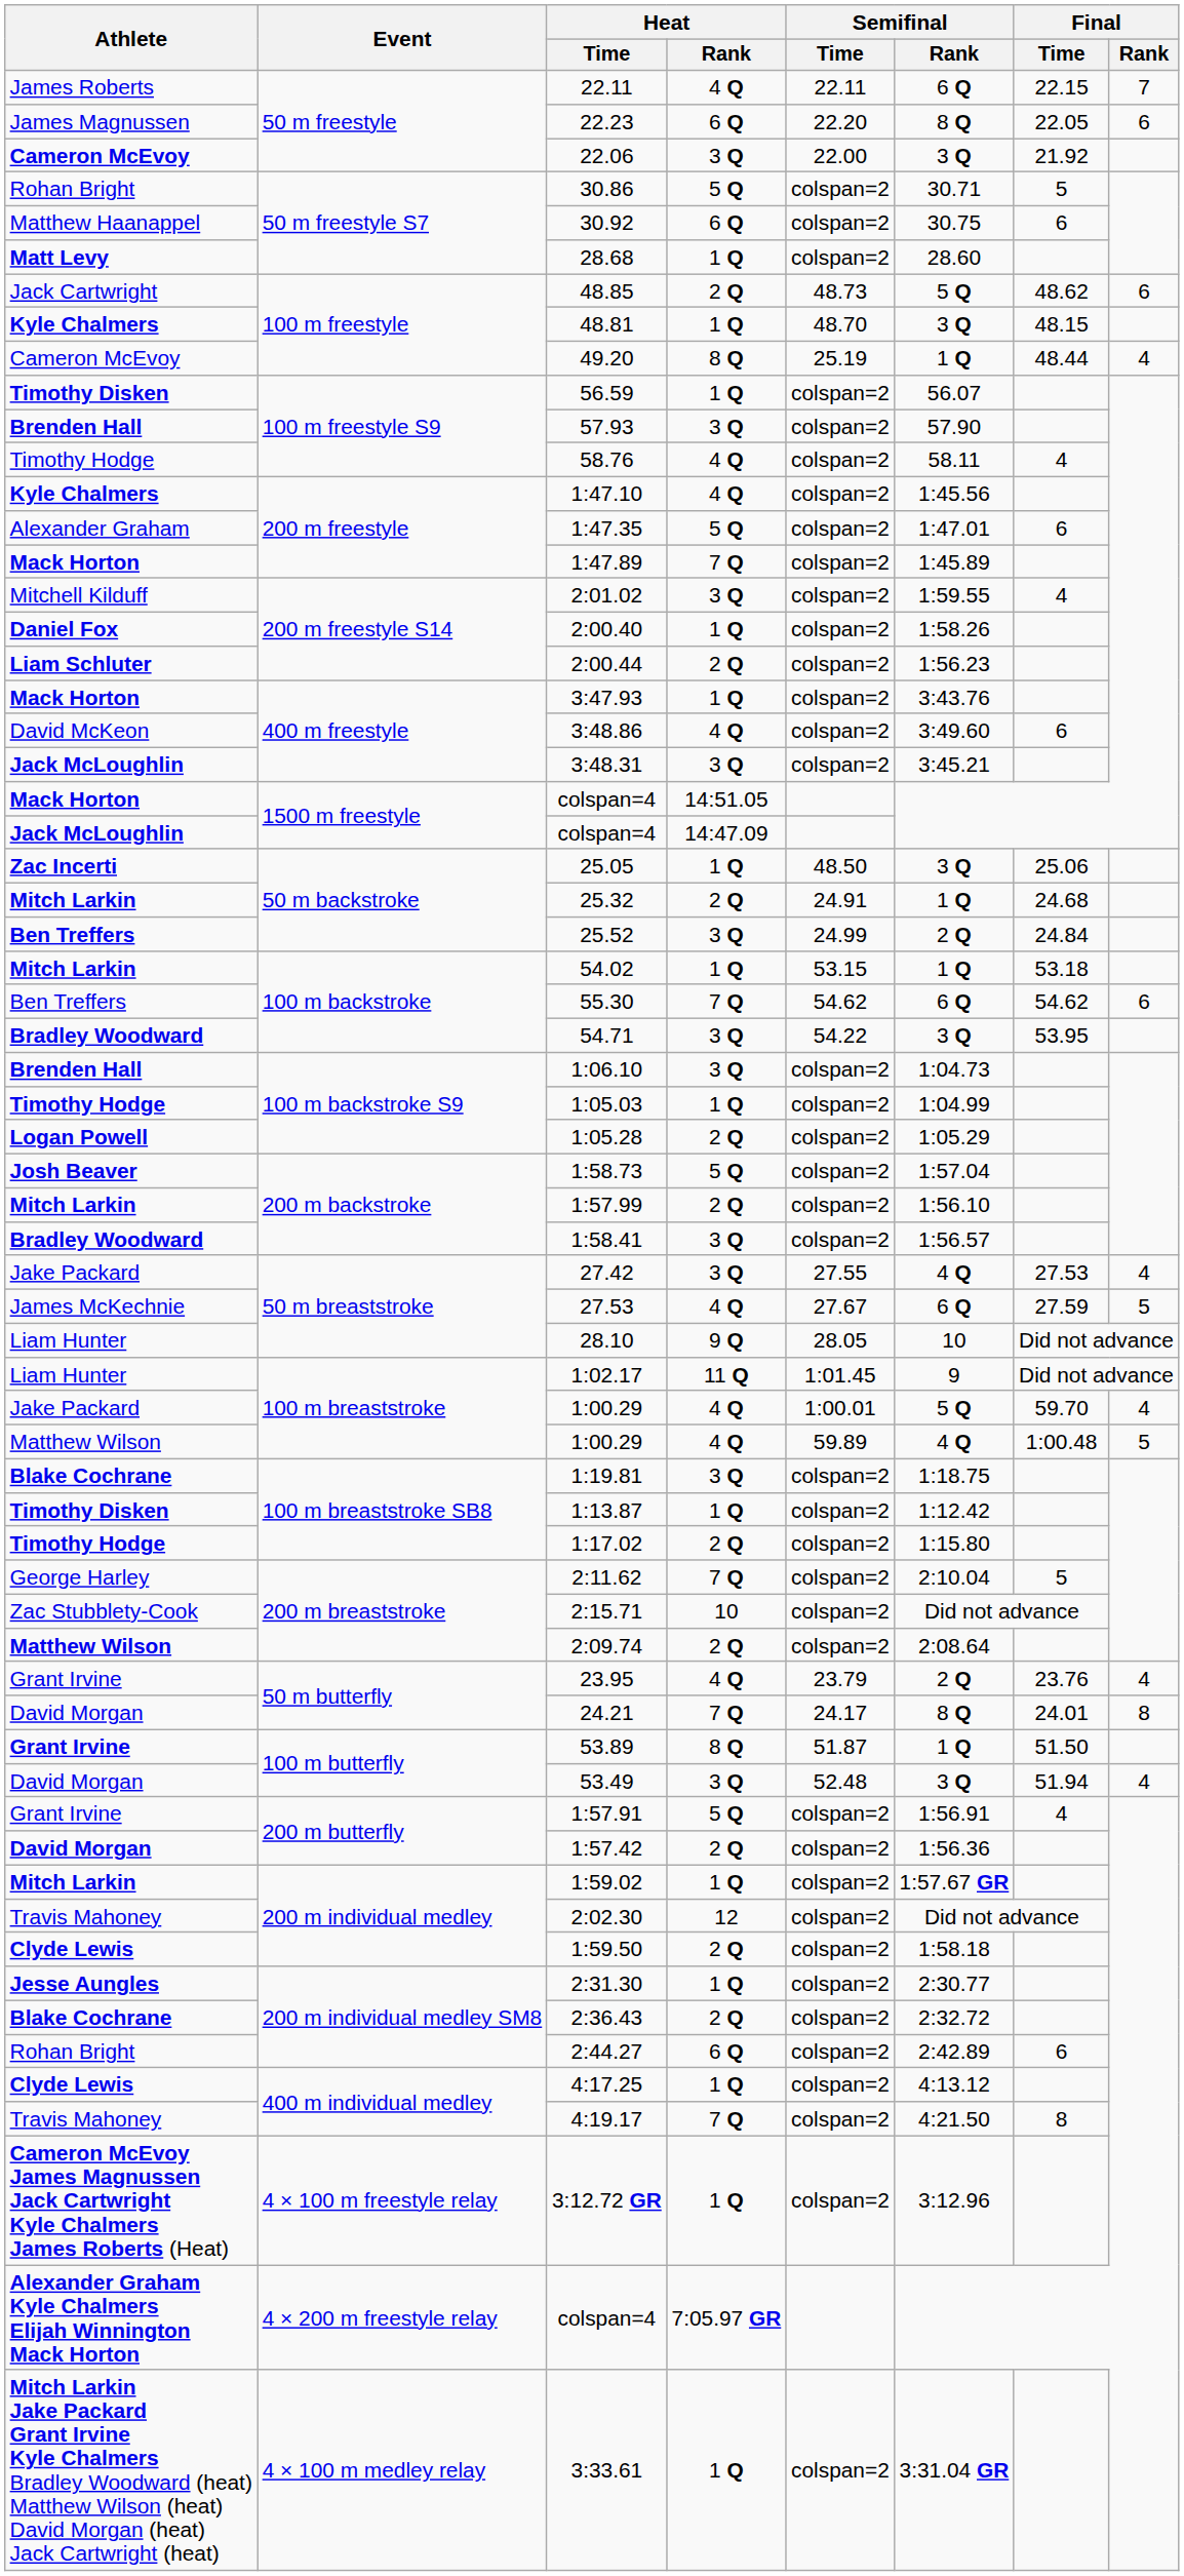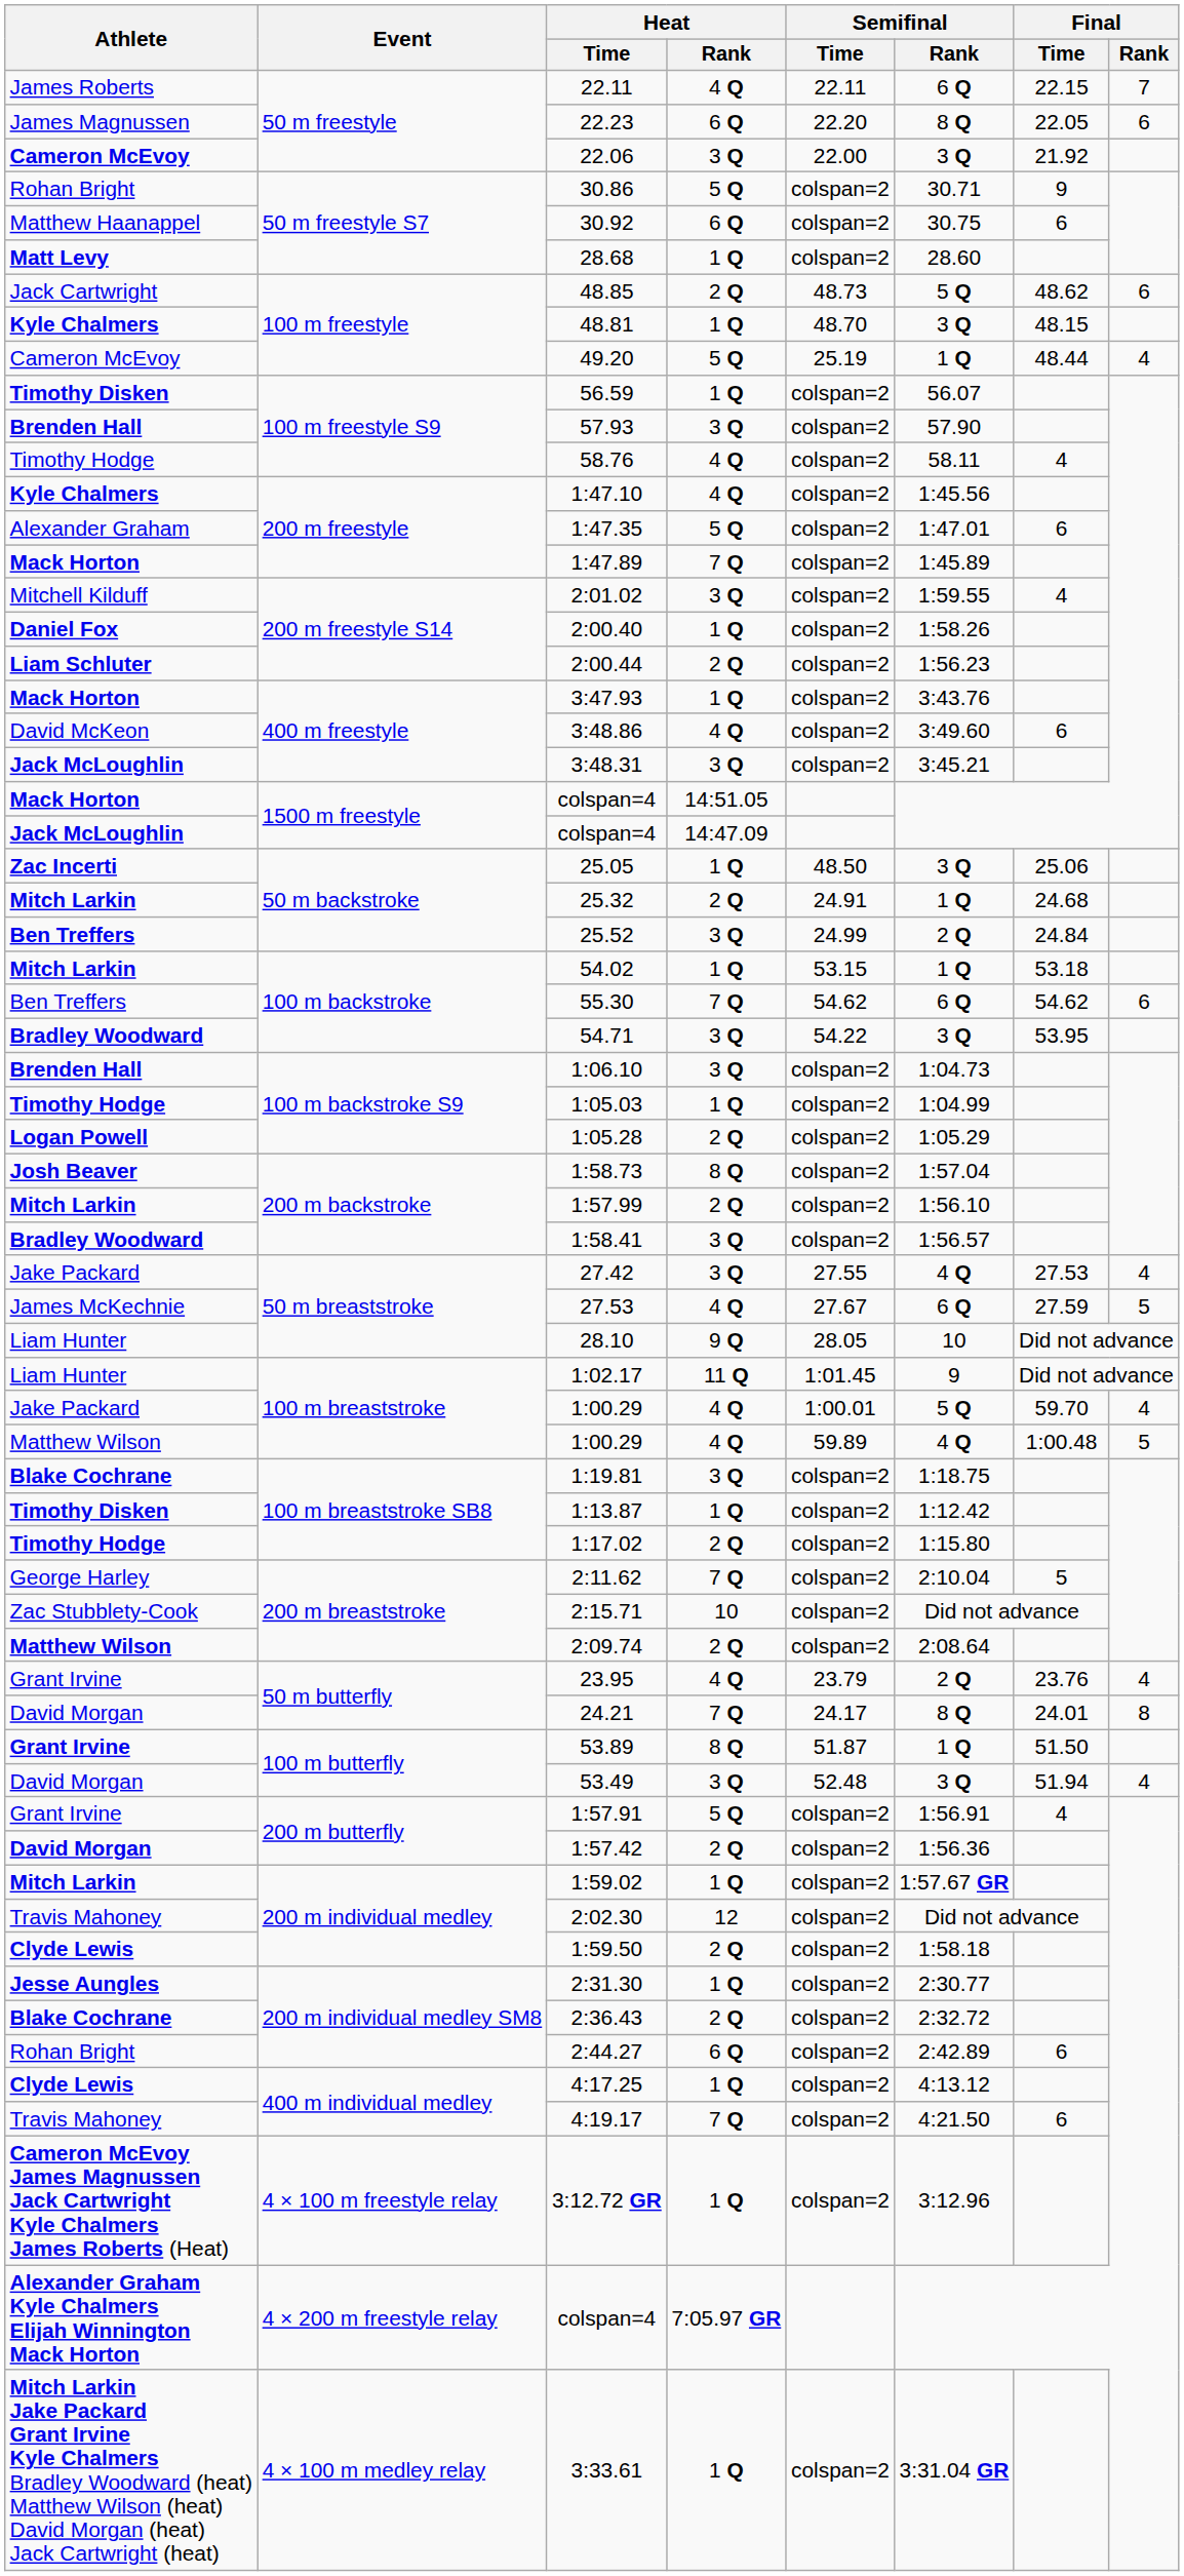30.86 | Final / Time: 5 -> 9
49.20 | Heat / Rank: 8 Q -> 5 Q
1:58.73 | Heat / Rank: 5 Q -> 8 Q
4:19.17 | Final / Time: 8 -> 6
